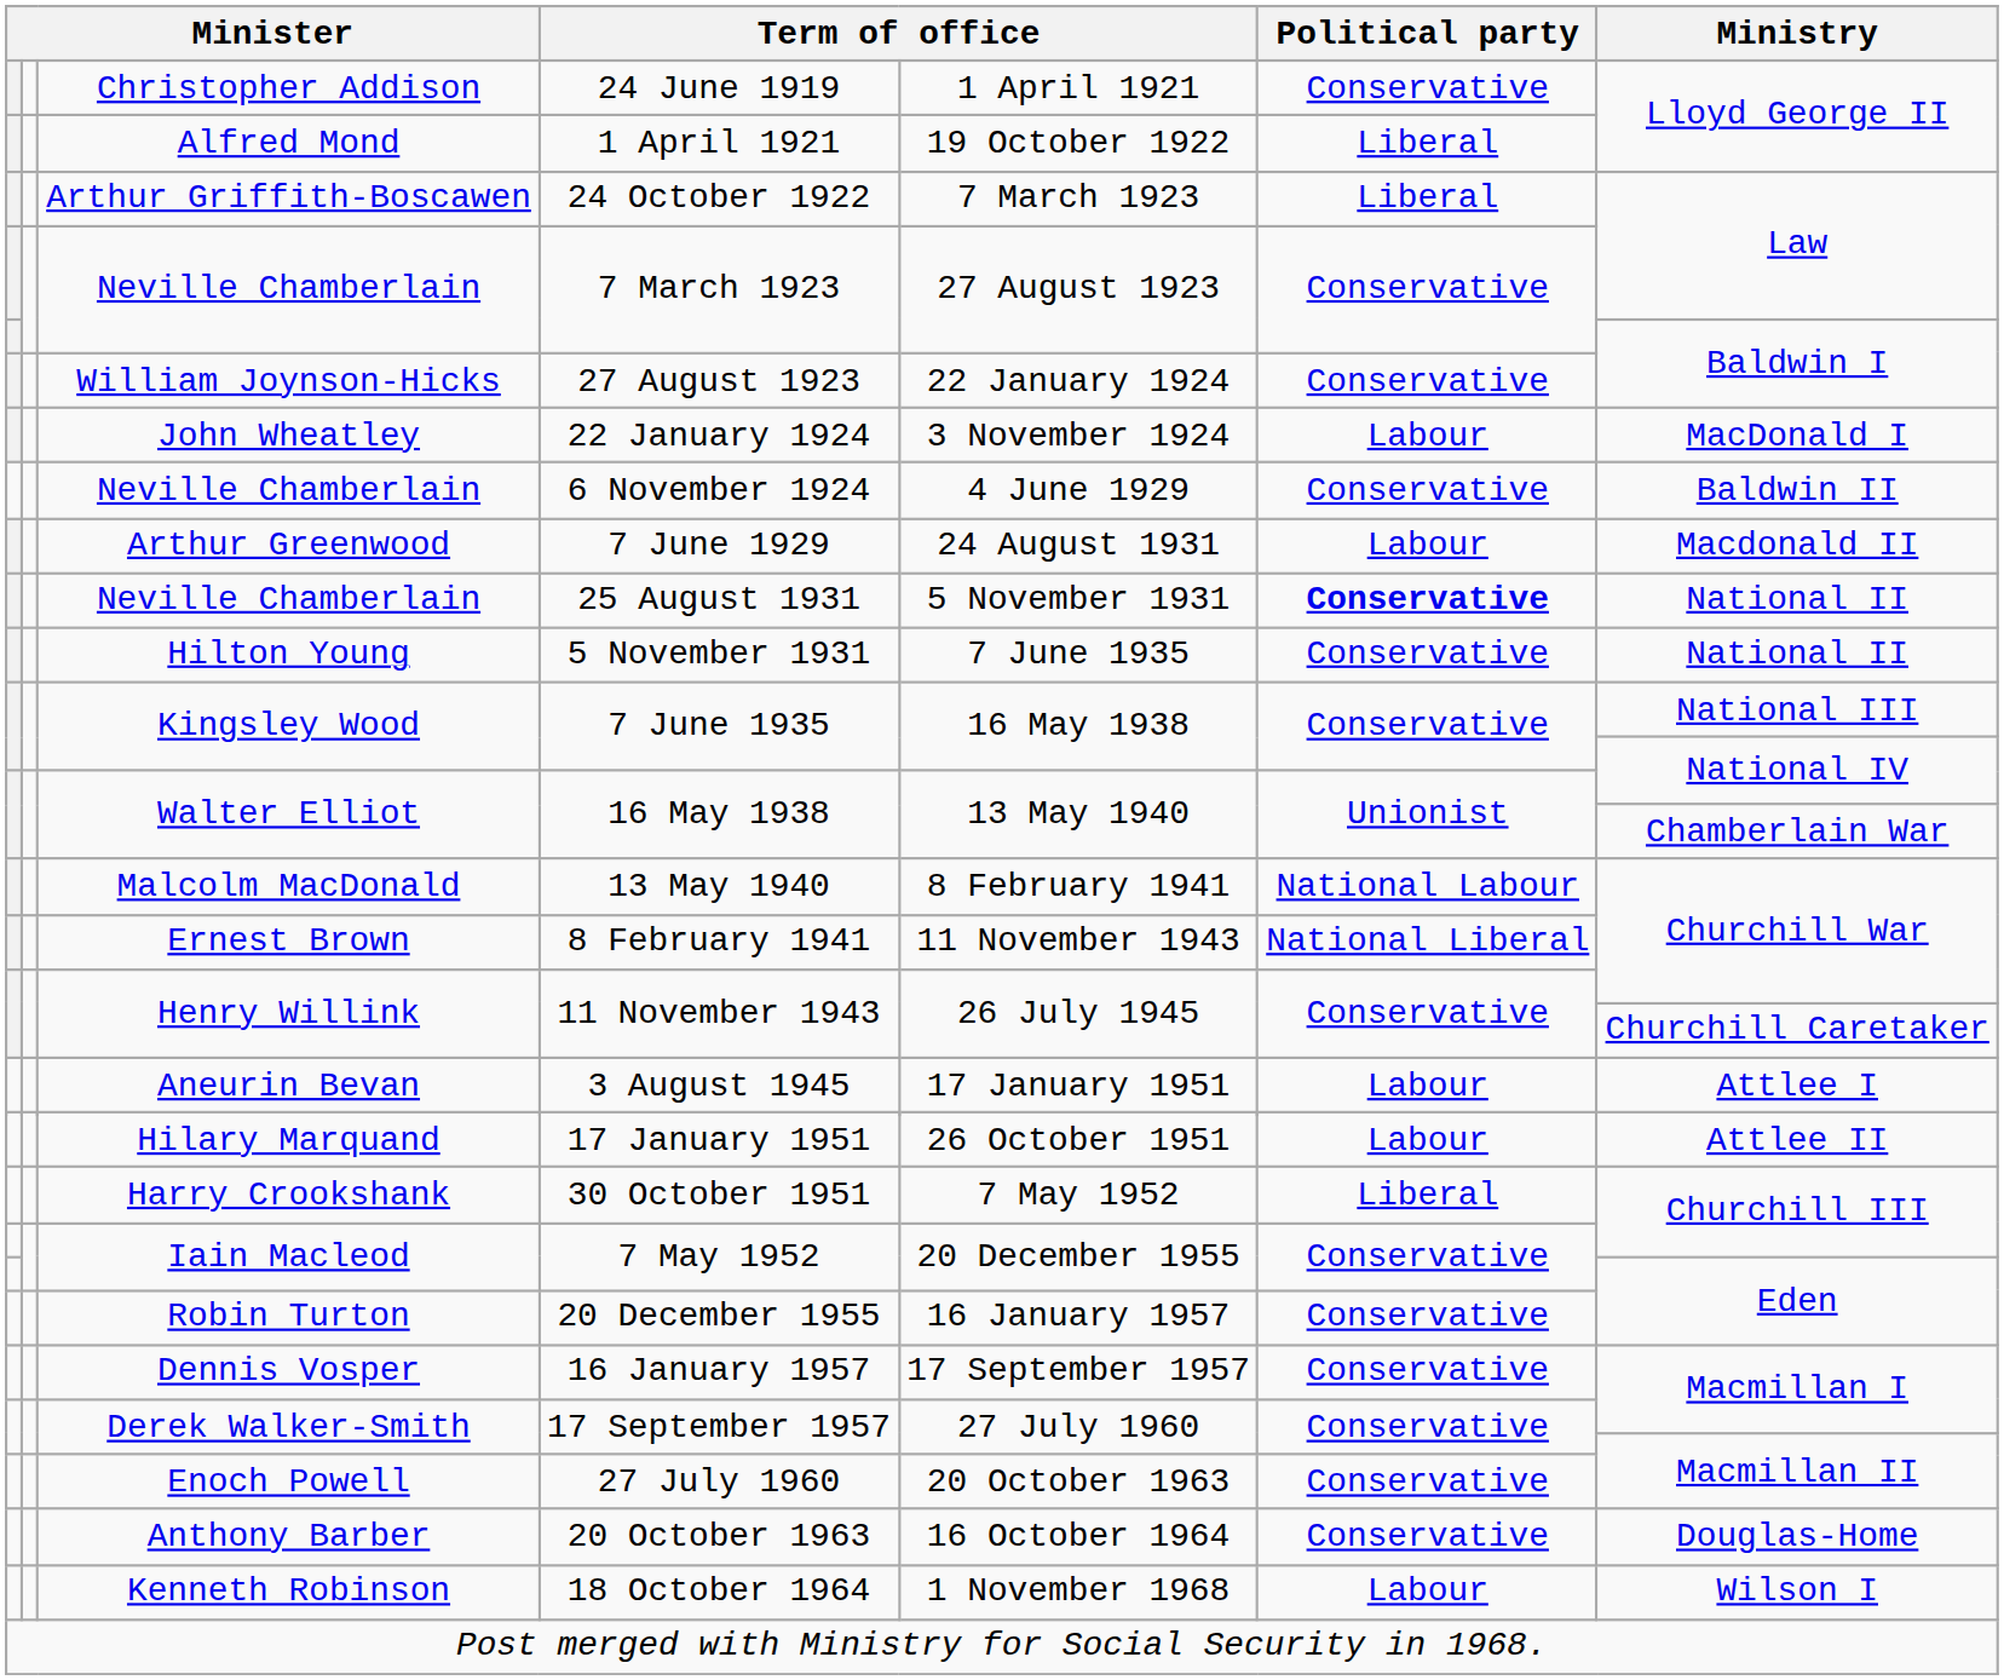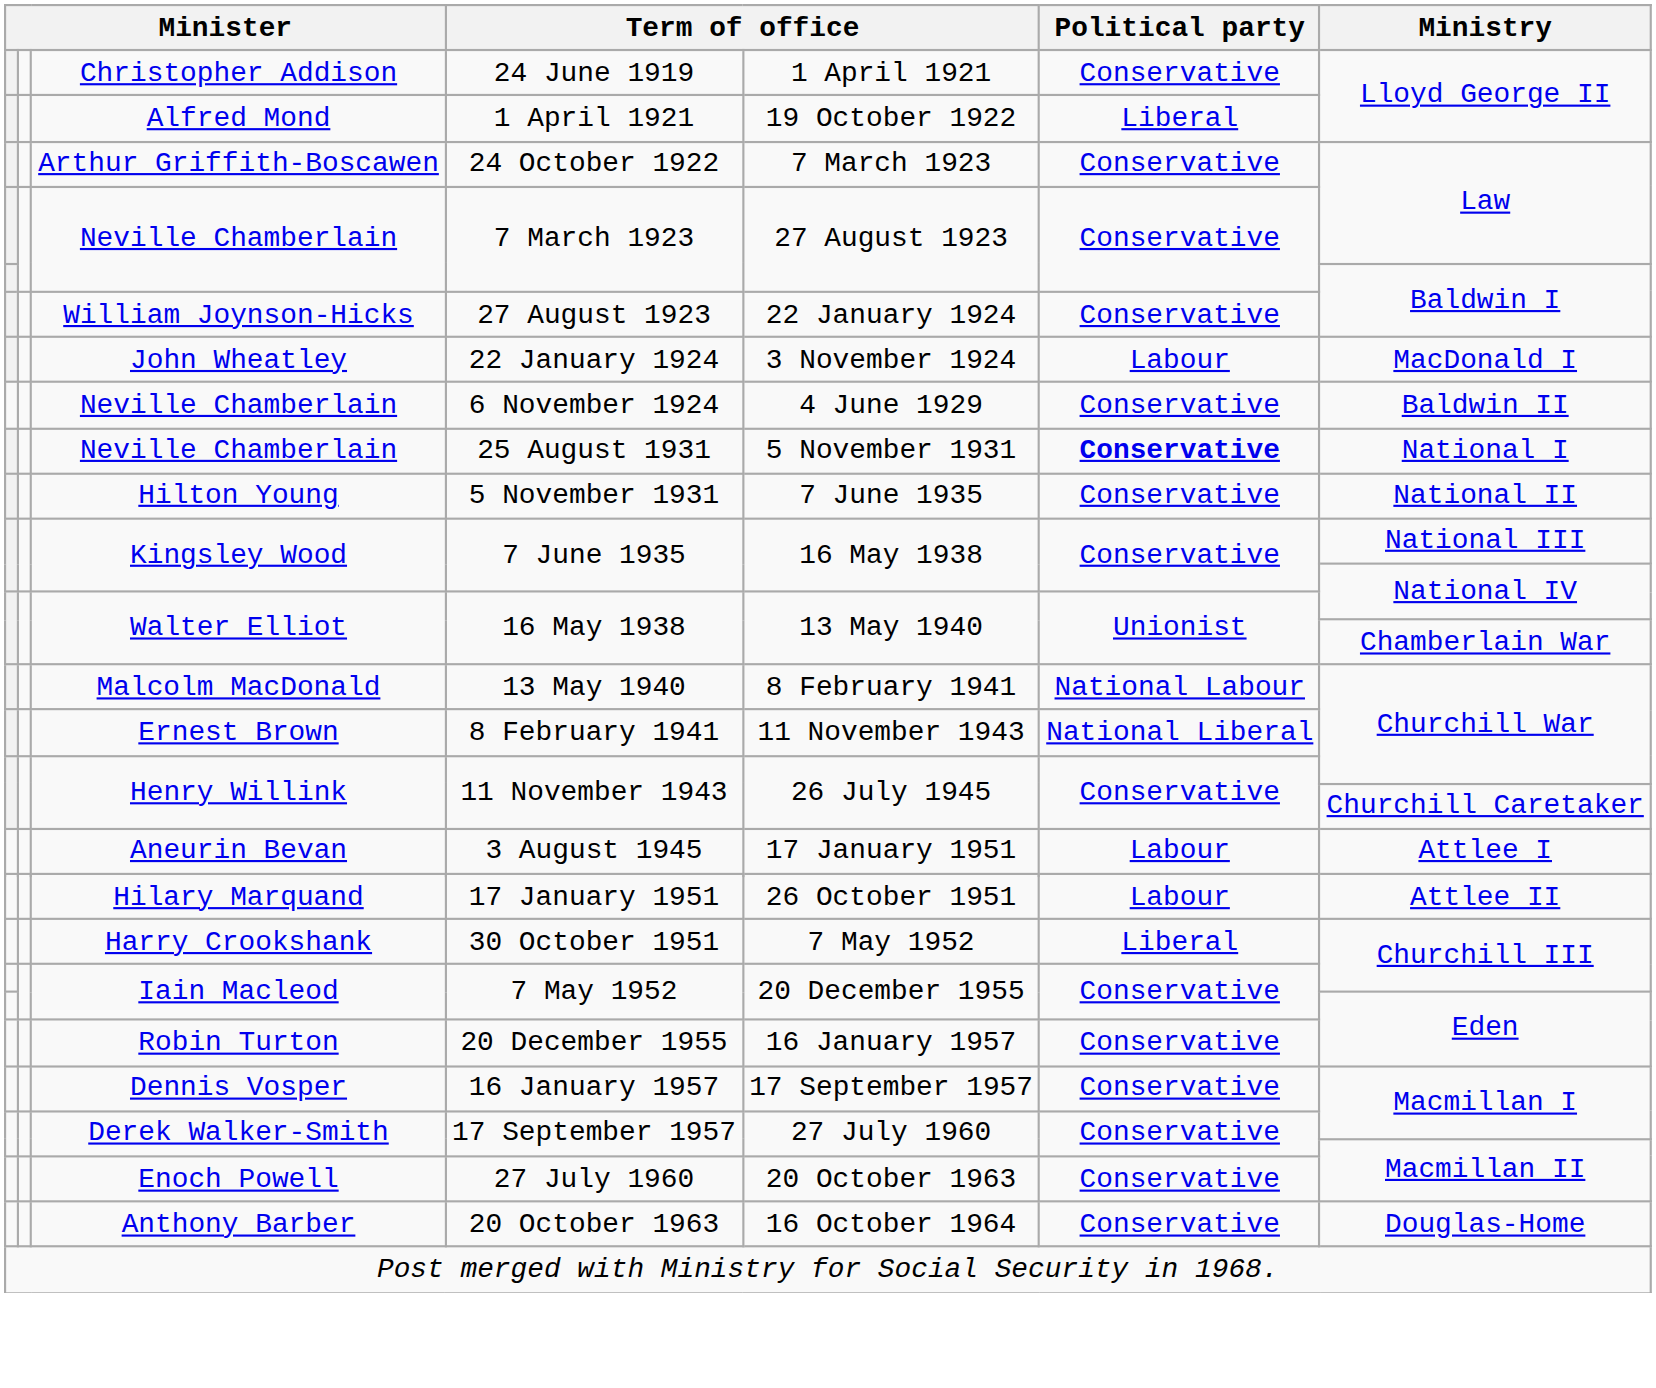24 October 1922 | Political party: Liberal -> Conservative
- row: Arthur Greenwood | 7 June 1929 | 24 August 1931 | Labour | Macdonald II
25 August 1931 | Ministry: National II -> National I
- row: Kenneth Robinson | 18 October 1964 | 1 November 1968 | Labour | Wilson I
